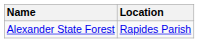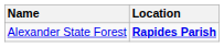Alexander State Forest | Location: normal -> bold
